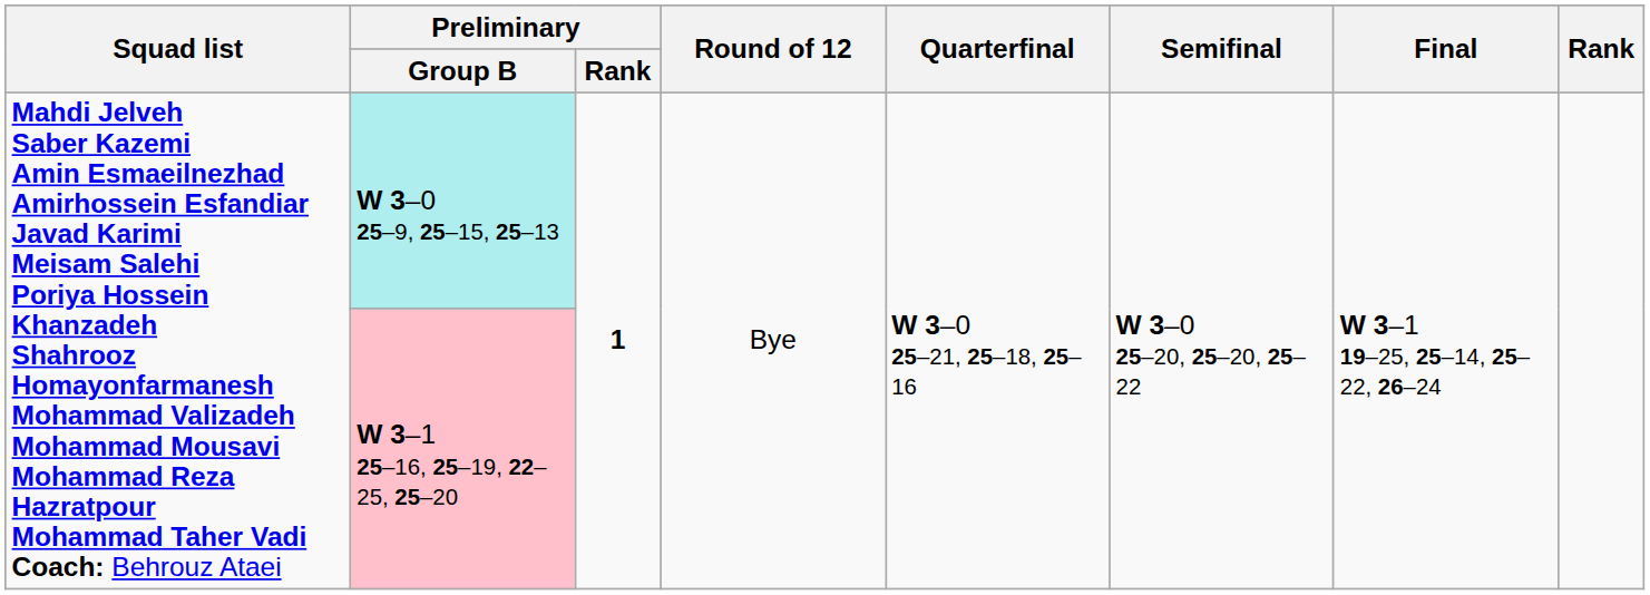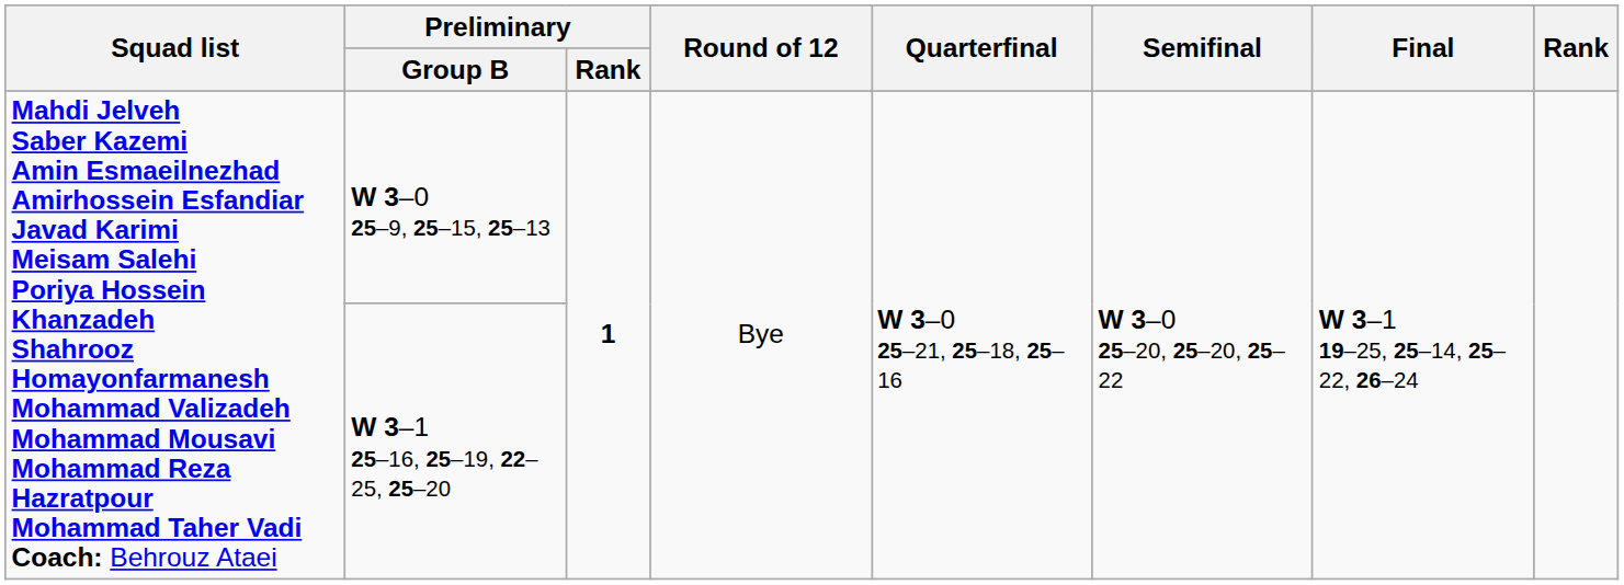W 3–0 25–9, 25–15, 25–13 | Preliminary / Group B: paleturquoise background -> no background
W 3–1 25–16, 25–19, 22–25, 25–20 | Preliminary / Group B: pink background -> no background
